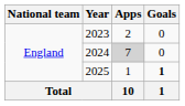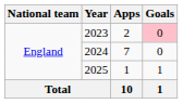2023 | Goals: no background -> pink background
2024 | Apps: lightgrey background -> no background
2025 | Goals: bold -> normal
